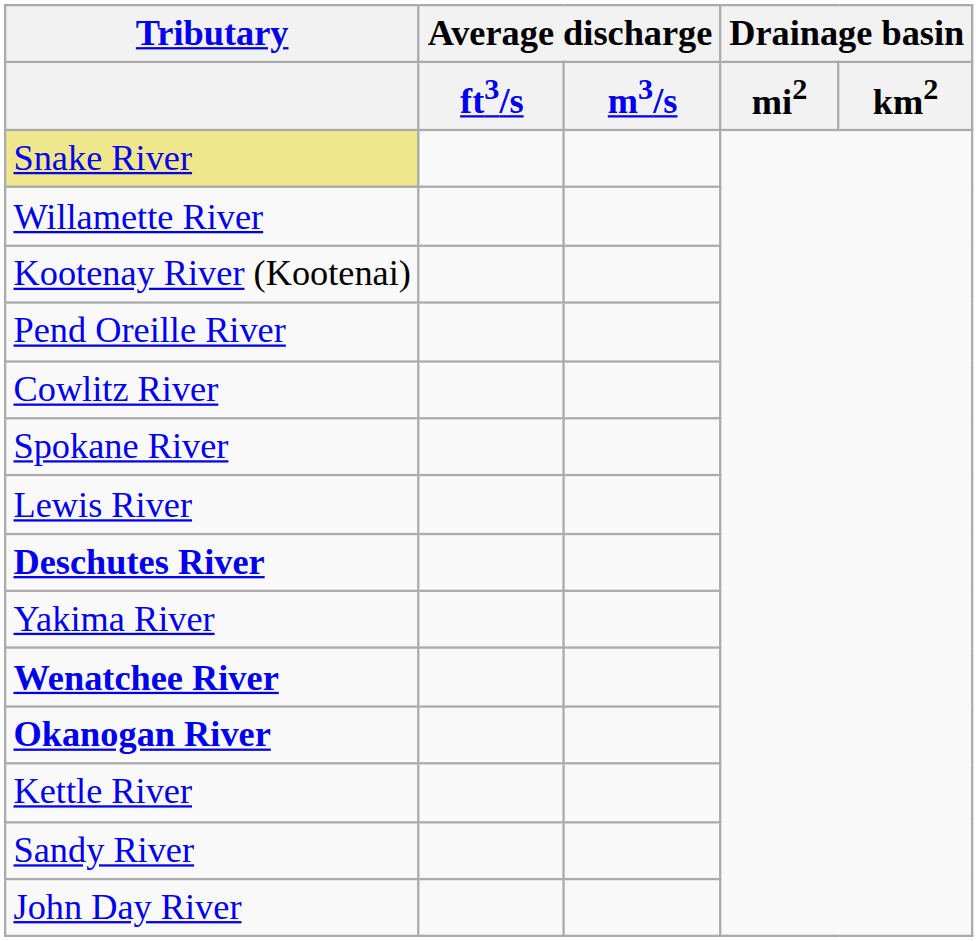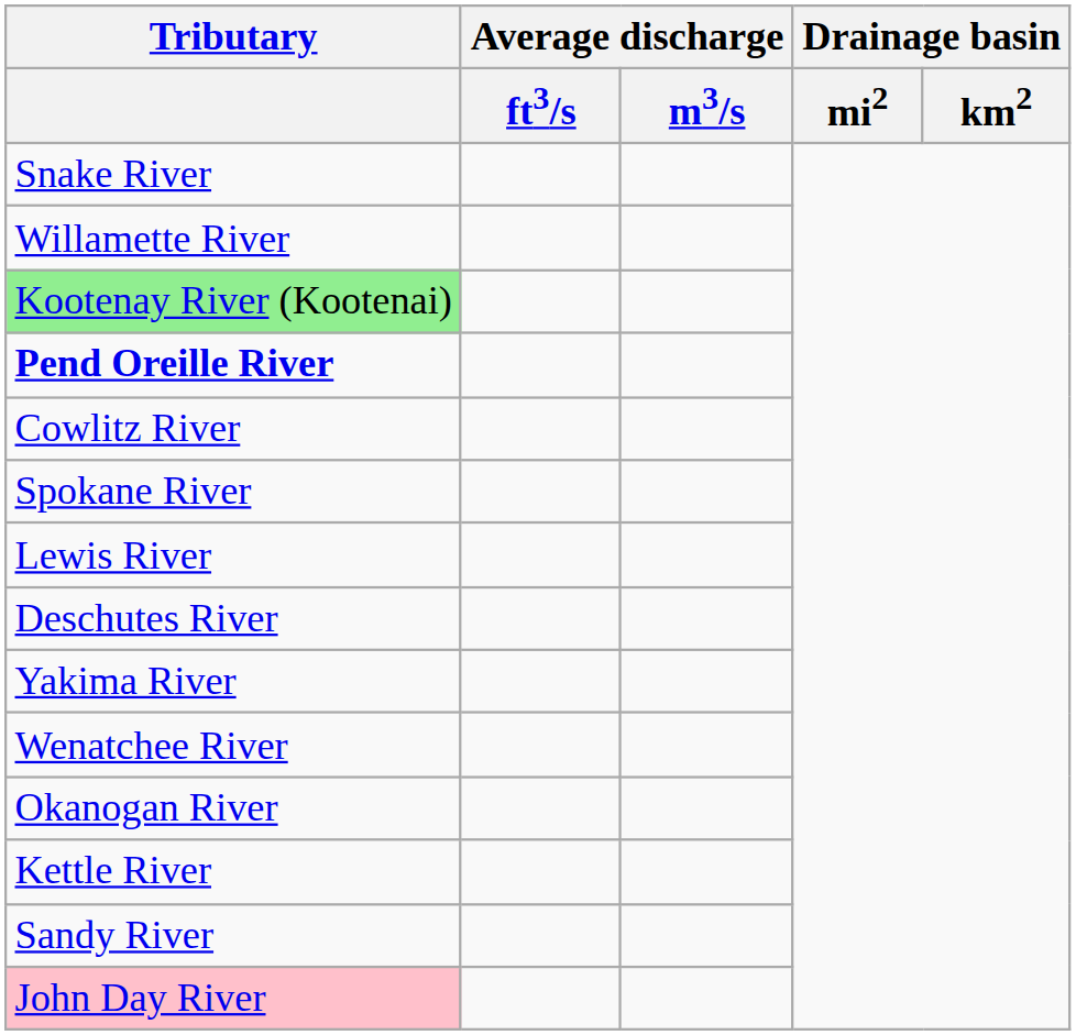Snake River | Tributary: khaki background -> no background
Kootenay River (Kootenai) | Tributary: no background -> lightgreen background
Pend Oreille River | Tributary: normal -> bold
Deschutes River | Tributary: bold -> normal
Wenatchee River | Tributary: bold -> normal
Okanogan River | Tributary: bold -> normal
John Day River | Tributary: no background -> pink background
